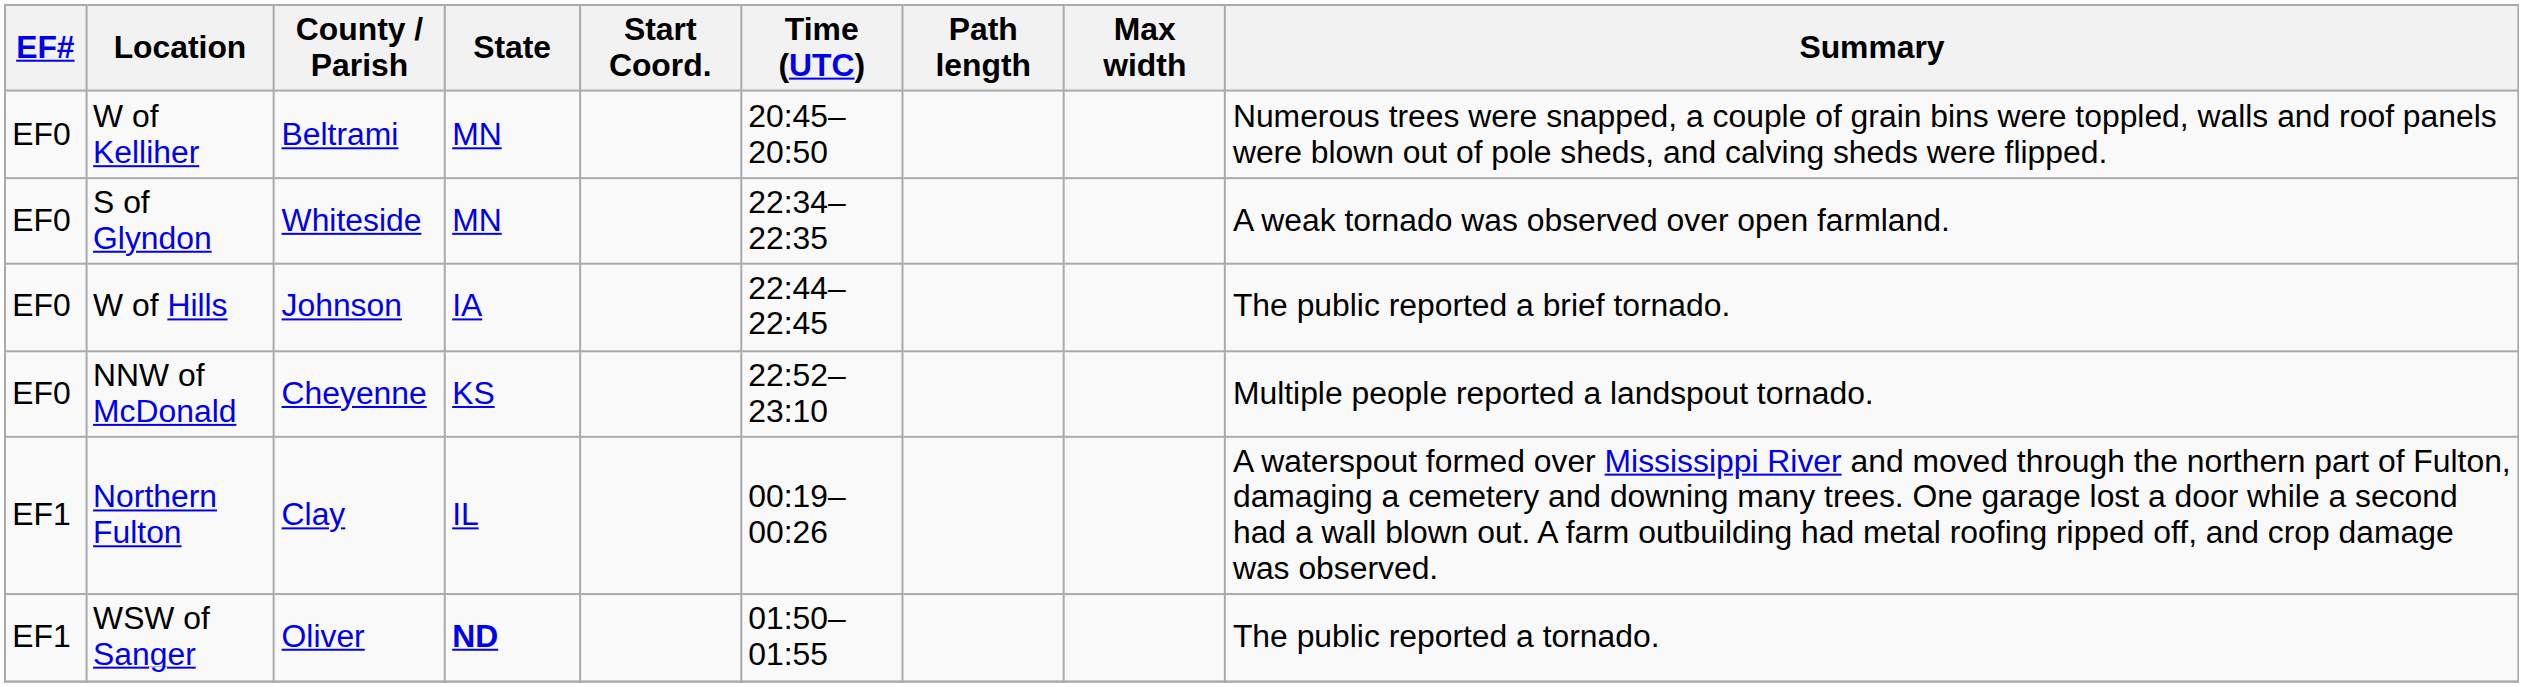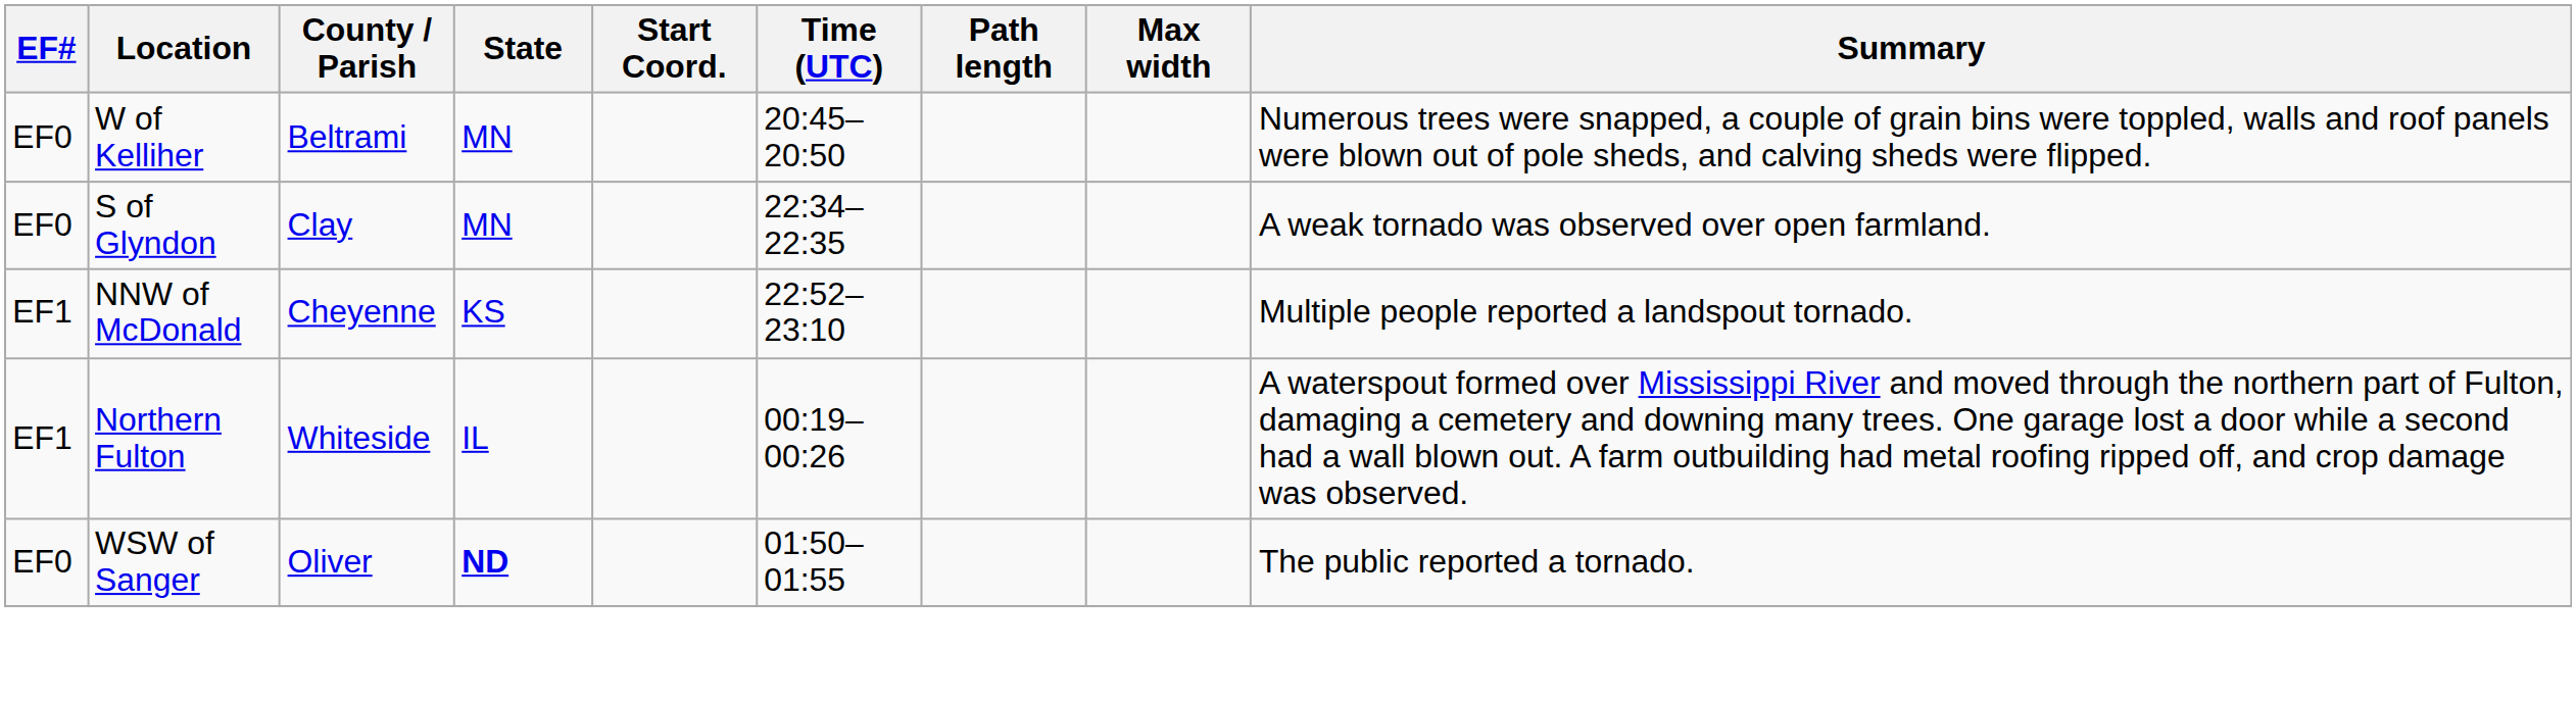S of Glyndon | County / Parish: Whiteside -> Clay
- row: EF0 | W of Hills | Johnson | IA | 22:44–22:45 | The public reported a brief tornado.
NNW of McDonald | EF#: EF0 -> EF1
Northern Fulton | County / Parish: Clay -> Whiteside
WSW of Sanger | EF#: EF1 -> EF0
